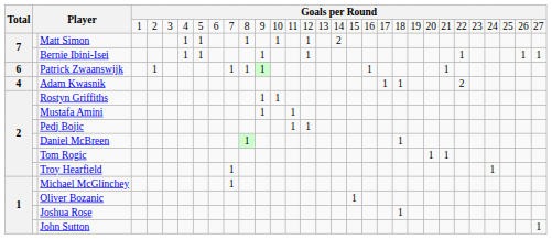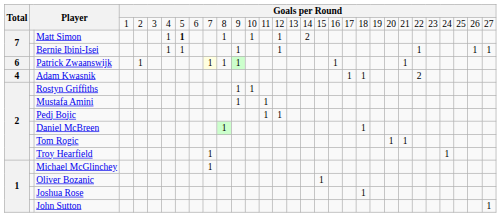Matt Simon | column 8: normal -> bold
Patrick Zwaanswijk | column 10: no background -> lightyellow background
